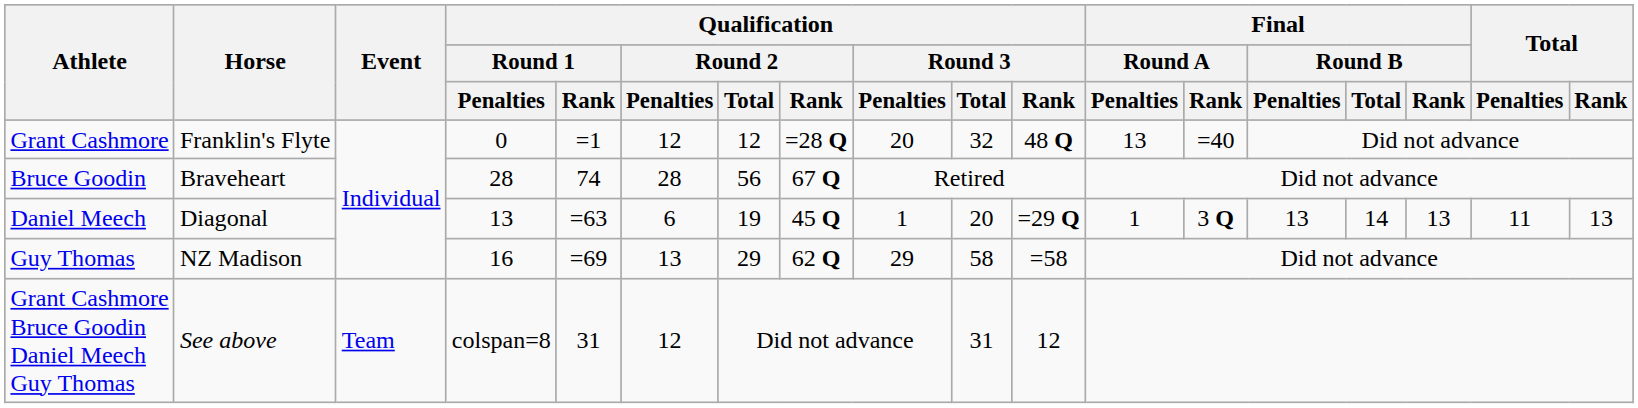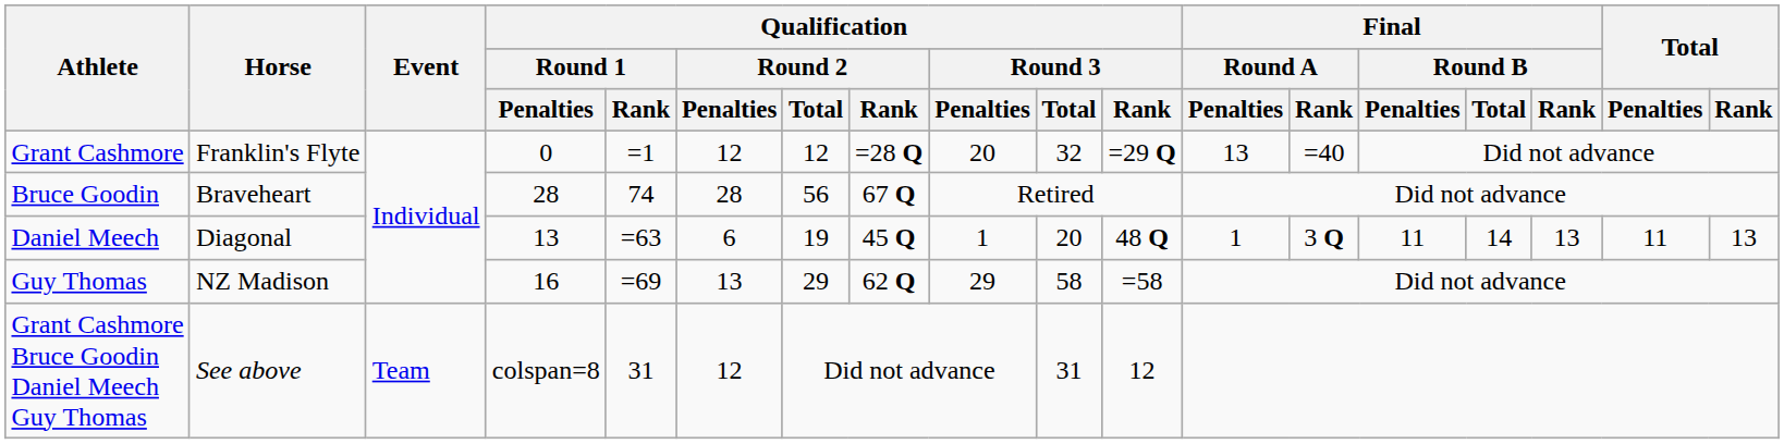Grant Cashmore | Qualification / Round 3 / Rank: 48 Q -> =29 Q
Daniel Meech | Qualification / Round 3 / Rank: =29 Q -> 48 Q
Daniel Meech | Final / Round B / Penalties: 13 -> 11
